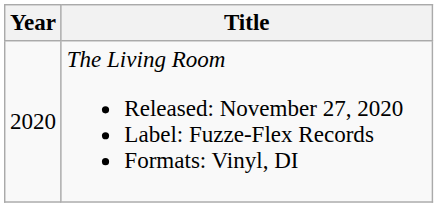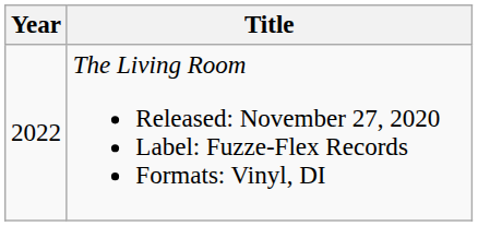row 2 | Year: 2020 -> 2022
